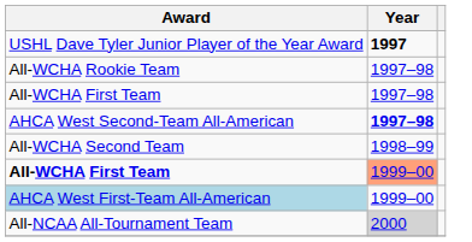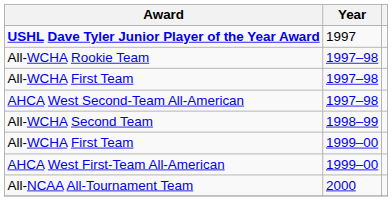USHL Dave Tyler Junior Player of the Year Award | Award: normal -> bold
USHL Dave Tyler Junior Player of the Year Award | Year: bold -> normal
AHCA West Second-Team All-American | Year: bold -> normal
All-WCHA First Team / 1999–00 | Award: bold -> normal
All-WCHA First Team / 1999–00 | Year: lightsalmon background -> no background
AHCA West First-Team All-American | Award: lightblue background -> no background
All-NCAA All-Tournament Team | Year: lightgrey background -> no background
